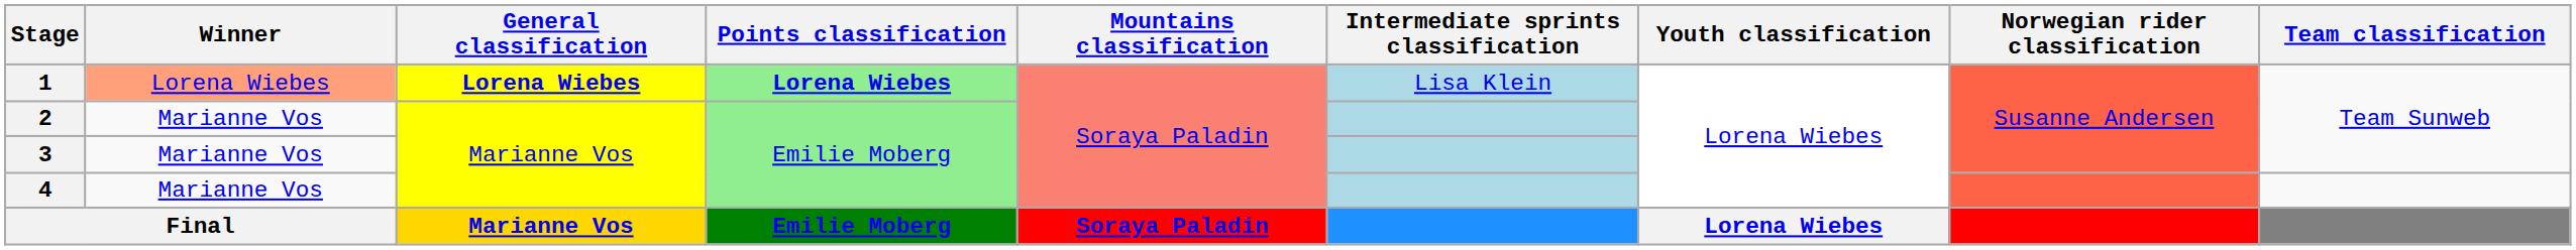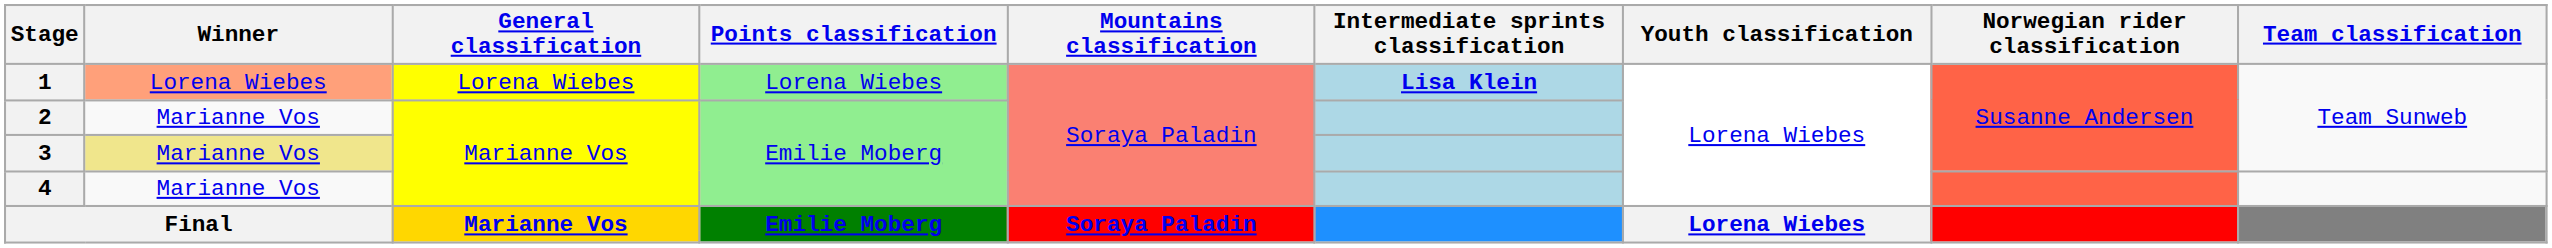1 | General classification: bold -> normal
1 | Points classification: bold -> normal
1 | Intermediate sprints classification: normal -> bold
3 | Winner: no background -> khaki background
